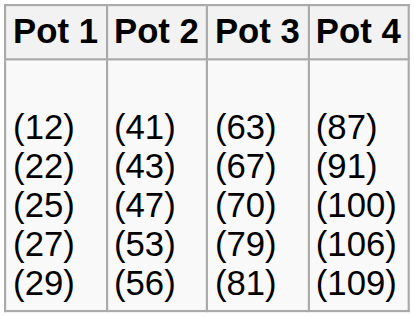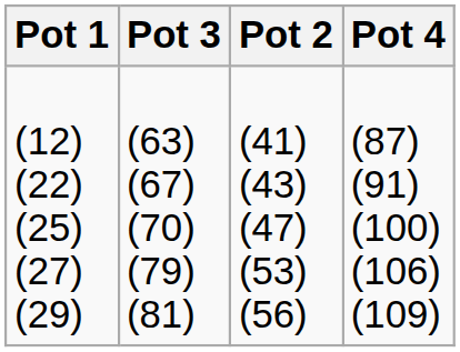columns swapped: Pot 2 <-> Pot 3
